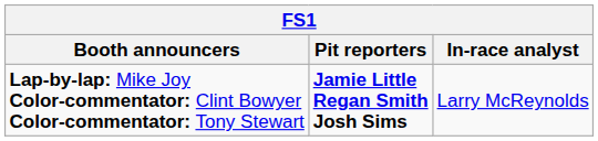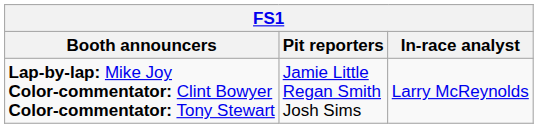row 3 | Pit reporters: bold -> normal
